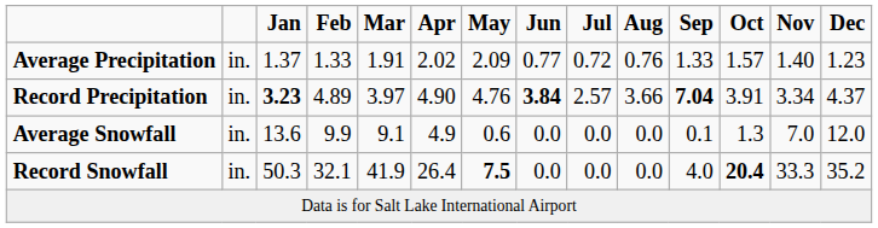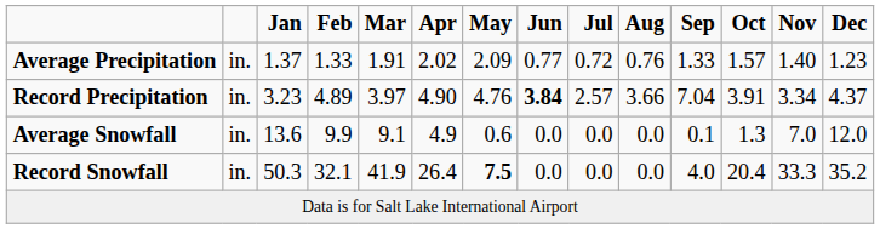Record Precipitation | Jan: bold -> normal
Record Precipitation | Sep: bold -> normal
Record Snowfall | Oct: bold -> normal
